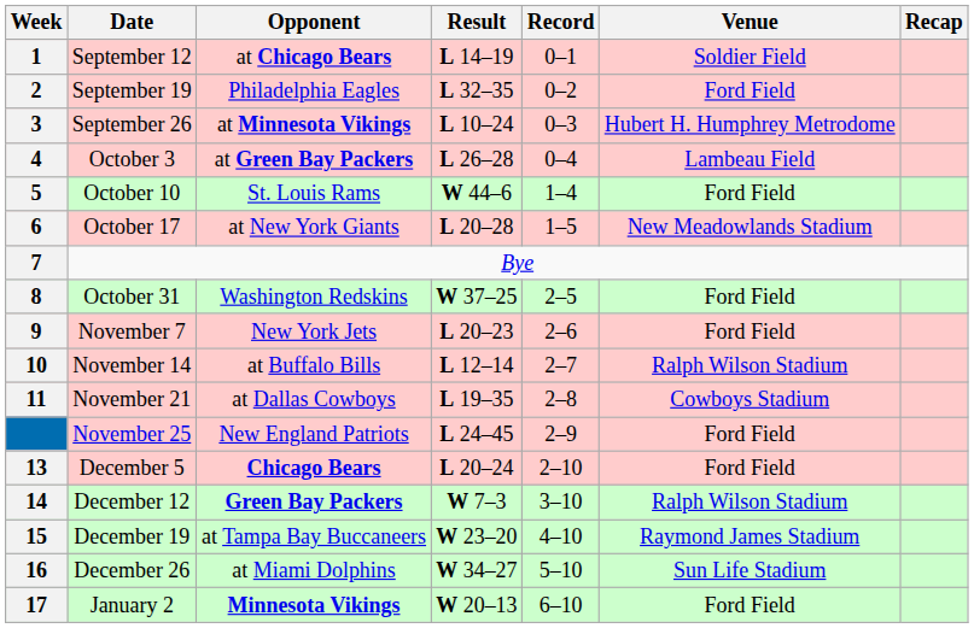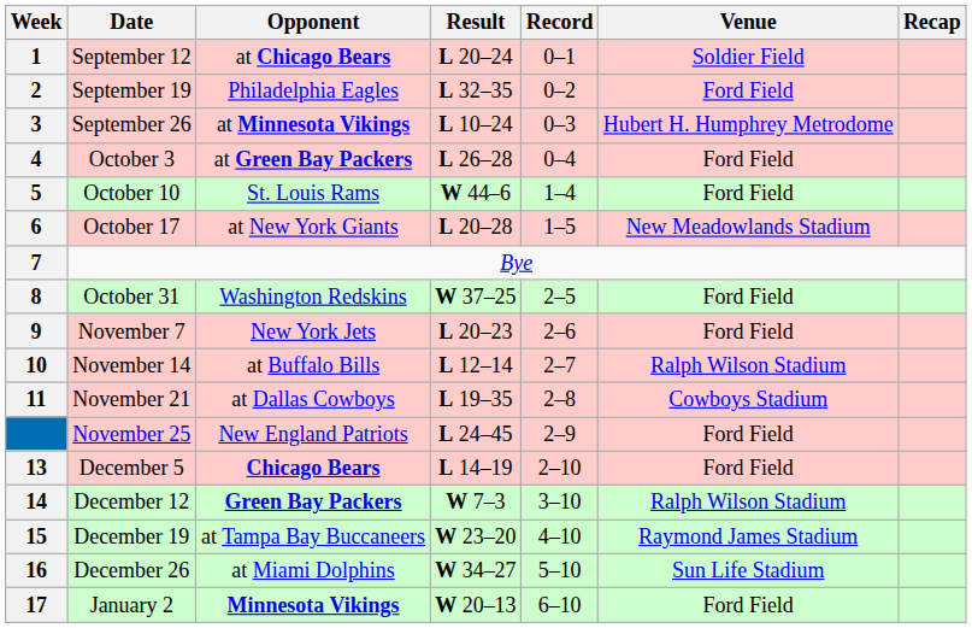September 12 | Result: L 14–19 -> L 20–24
October 3 | Venue: Lambeau Field -> Ford Field
December 5 | Result: L 20–24 -> L 14–19
